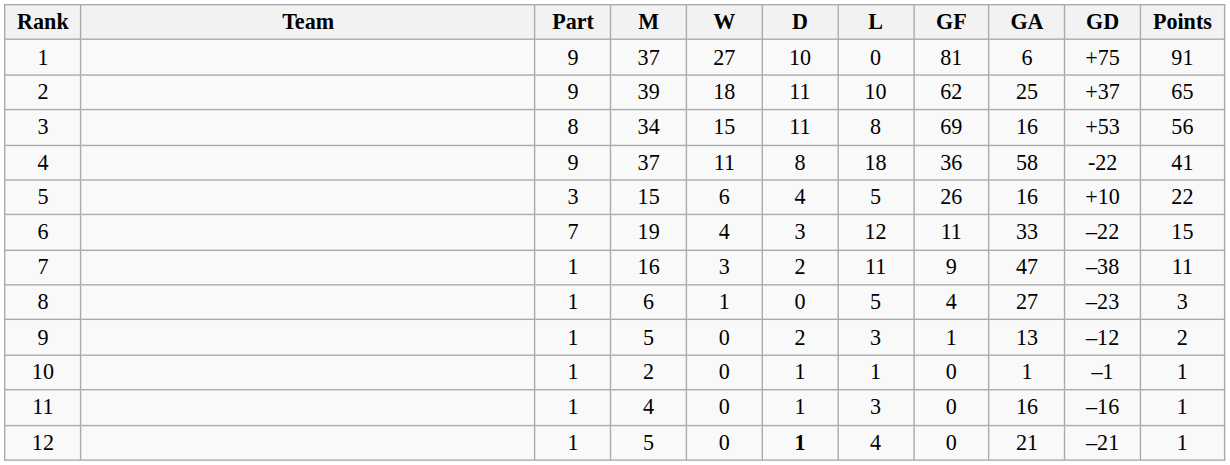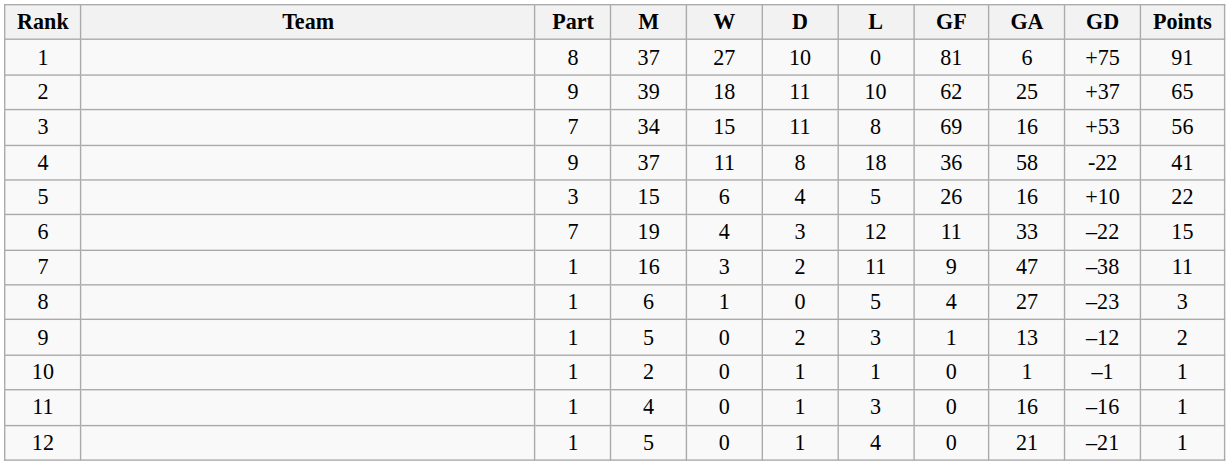row 2 | Part: 9 -> 8
row 4 | Part: 8 -> 7
row 13 | D: bold -> normal
